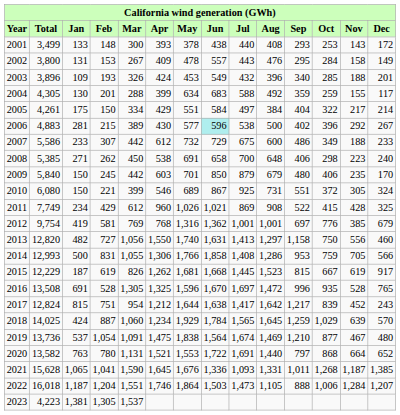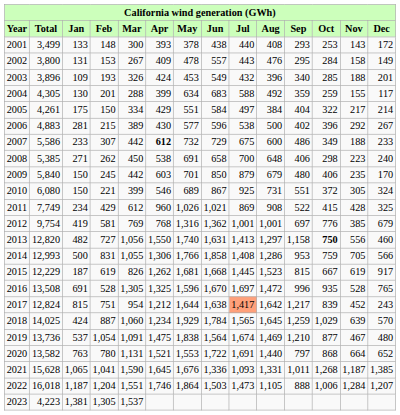2006 | Jun: paleturquoise background -> no background
2007 | Apr: normal -> bold
2013 | Oct: normal -> bold
2017 | Jul: no background -> lightsalmon background
